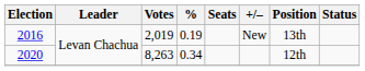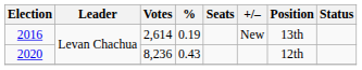2016 | Votes: 2,019 -> 2,614
2020 | Votes: 8,263 -> 8,236
2020 | %: 0.34 -> 0.43
